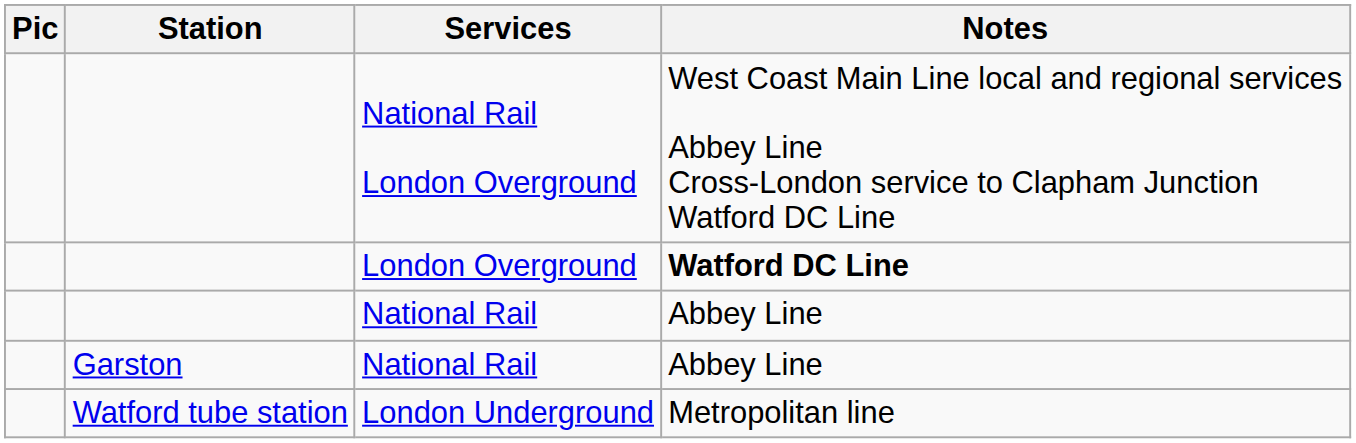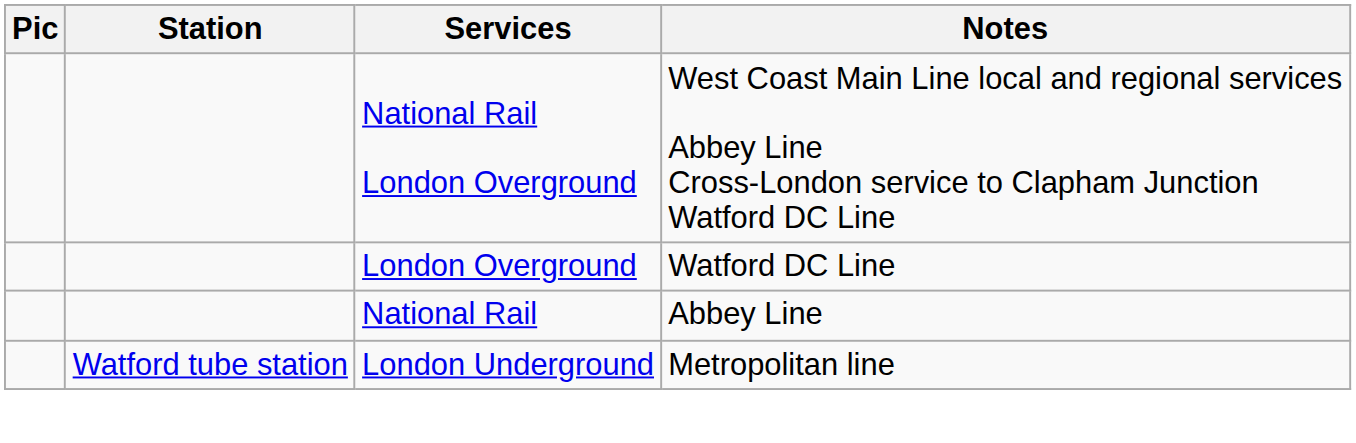London Overground | Notes: bold -> normal
- row: Garston | National Rail | Abbey Line
